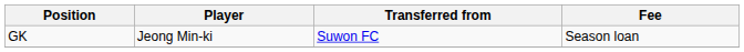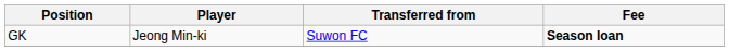GK | Fee: normal -> bold
